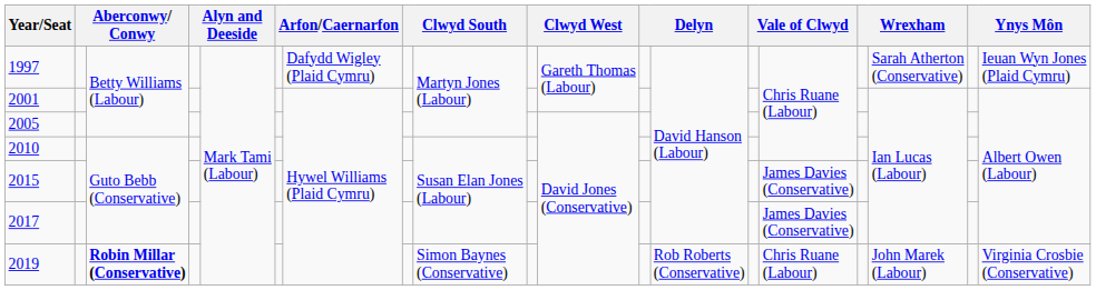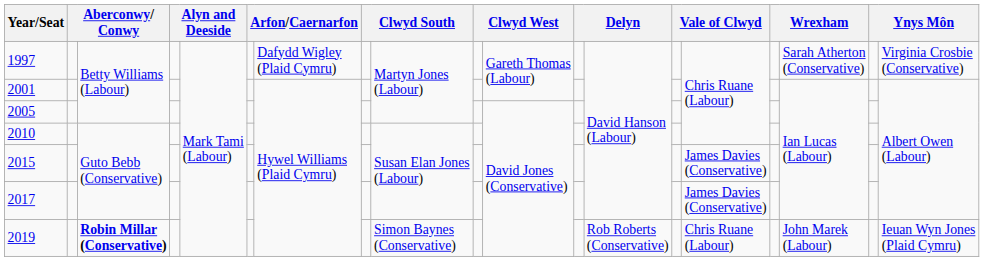1997 | column 19: Ieuan Wyn Jones (Plaid Cymru) -> Virginia Crosbie (Conservative)
2019 | column 19: Virginia Crosbie (Conservative) -> Ieuan Wyn Jones (Plaid Cymru)
